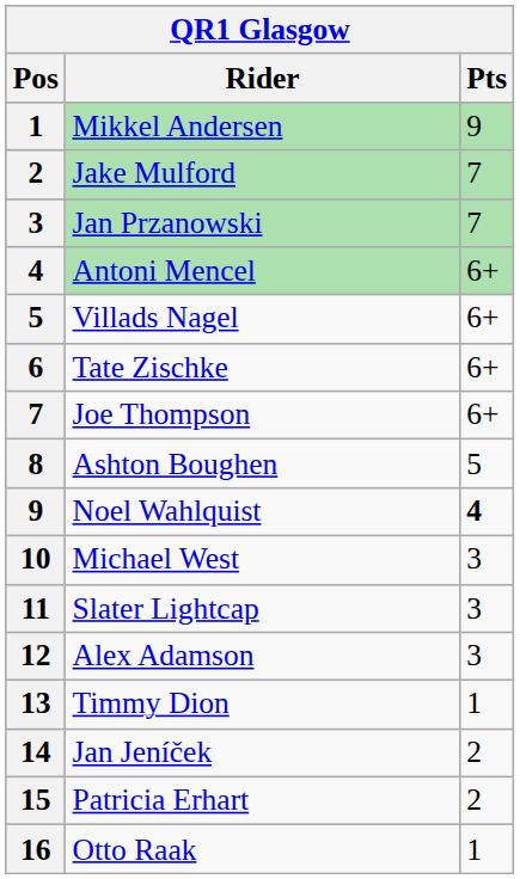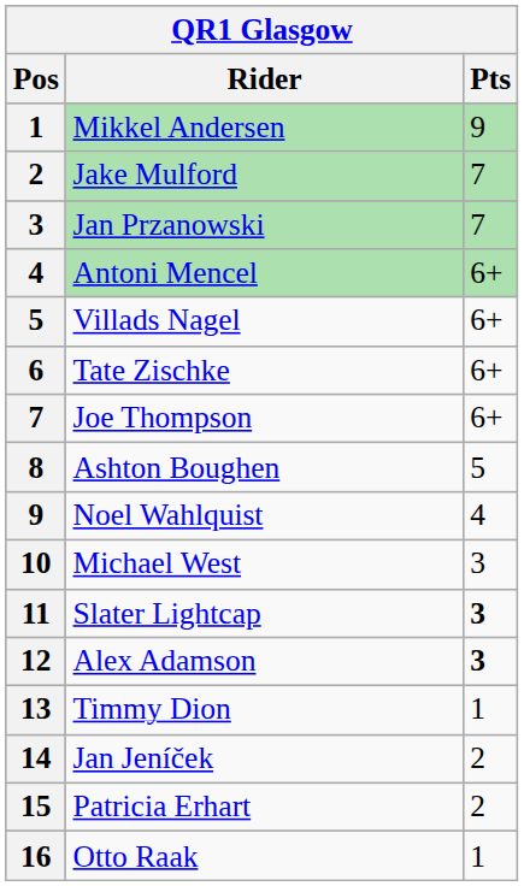Noel Wahlquist | Pts: bold -> normal
Slater Lightcap | Pts: normal -> bold
Alex Adamson | Pts: normal -> bold
